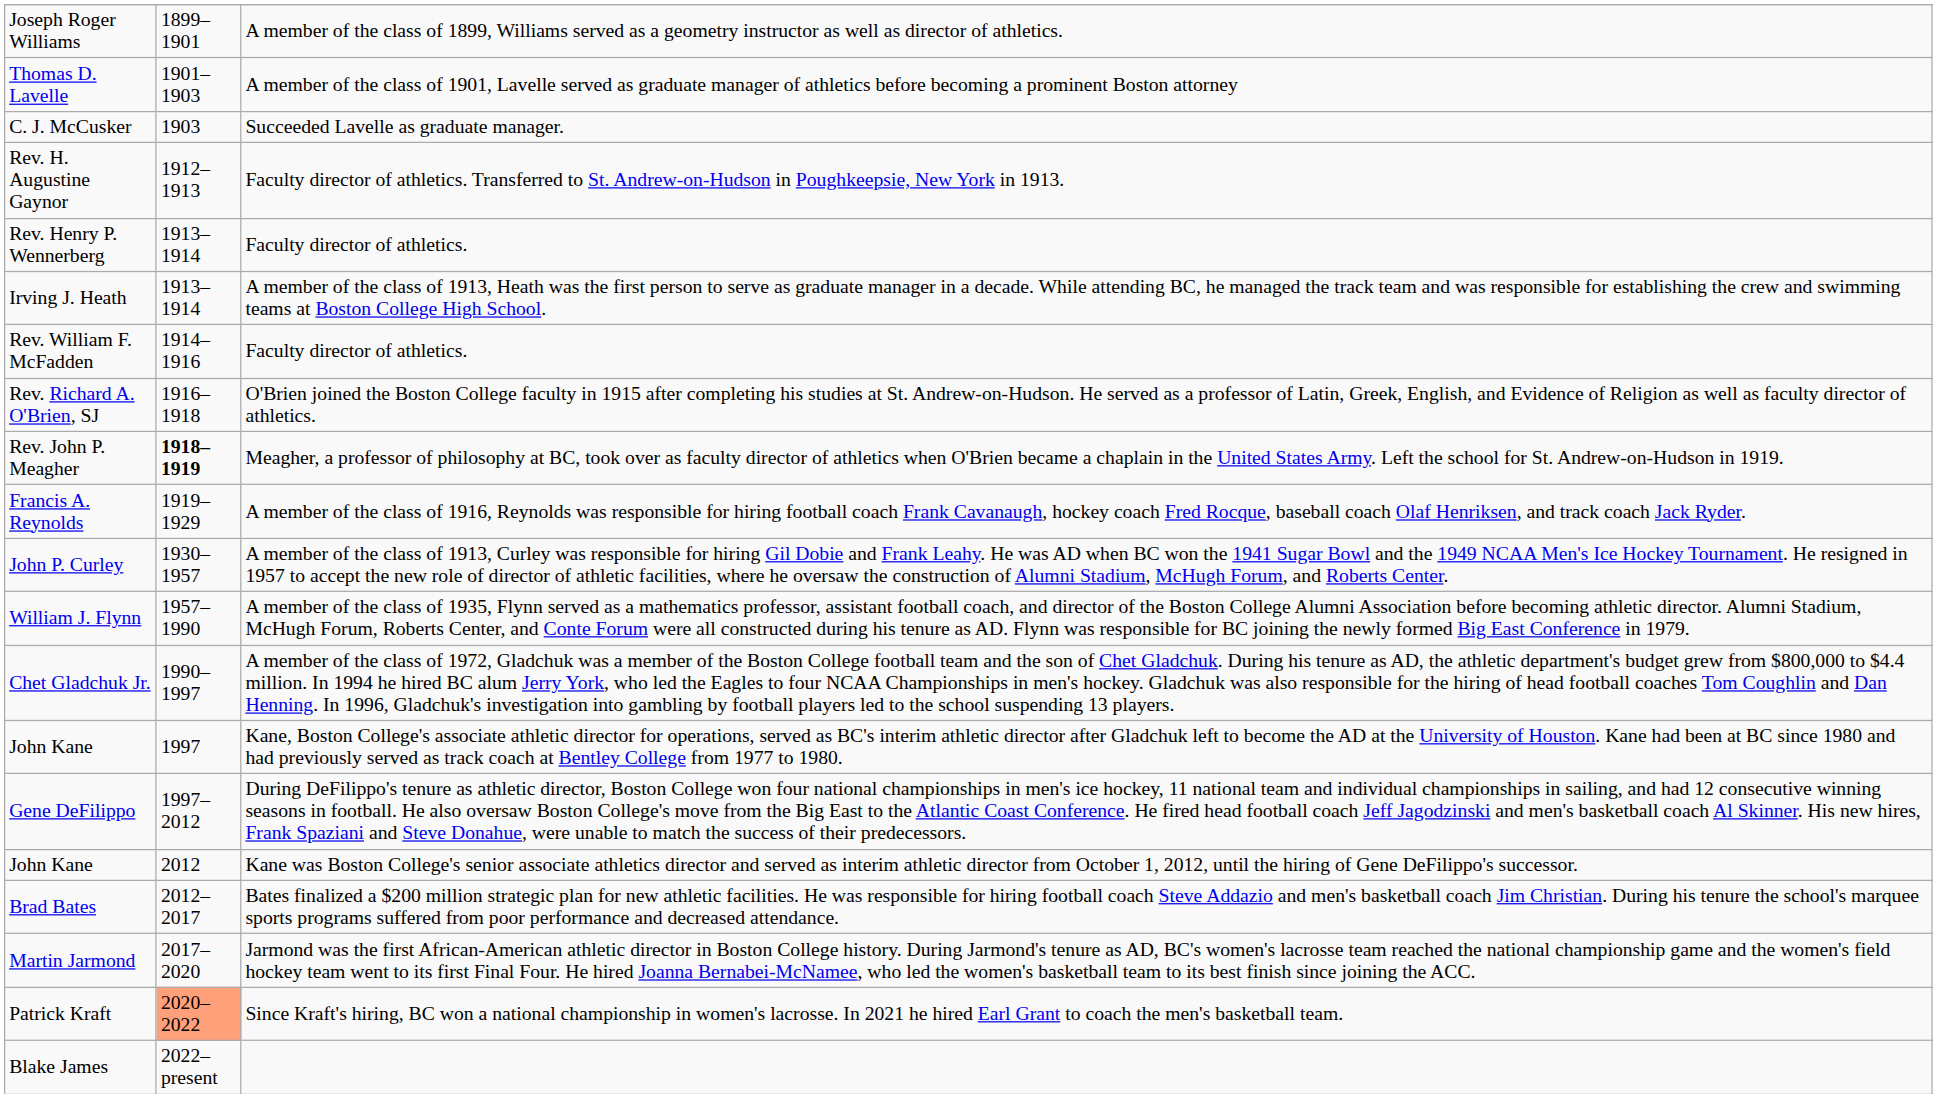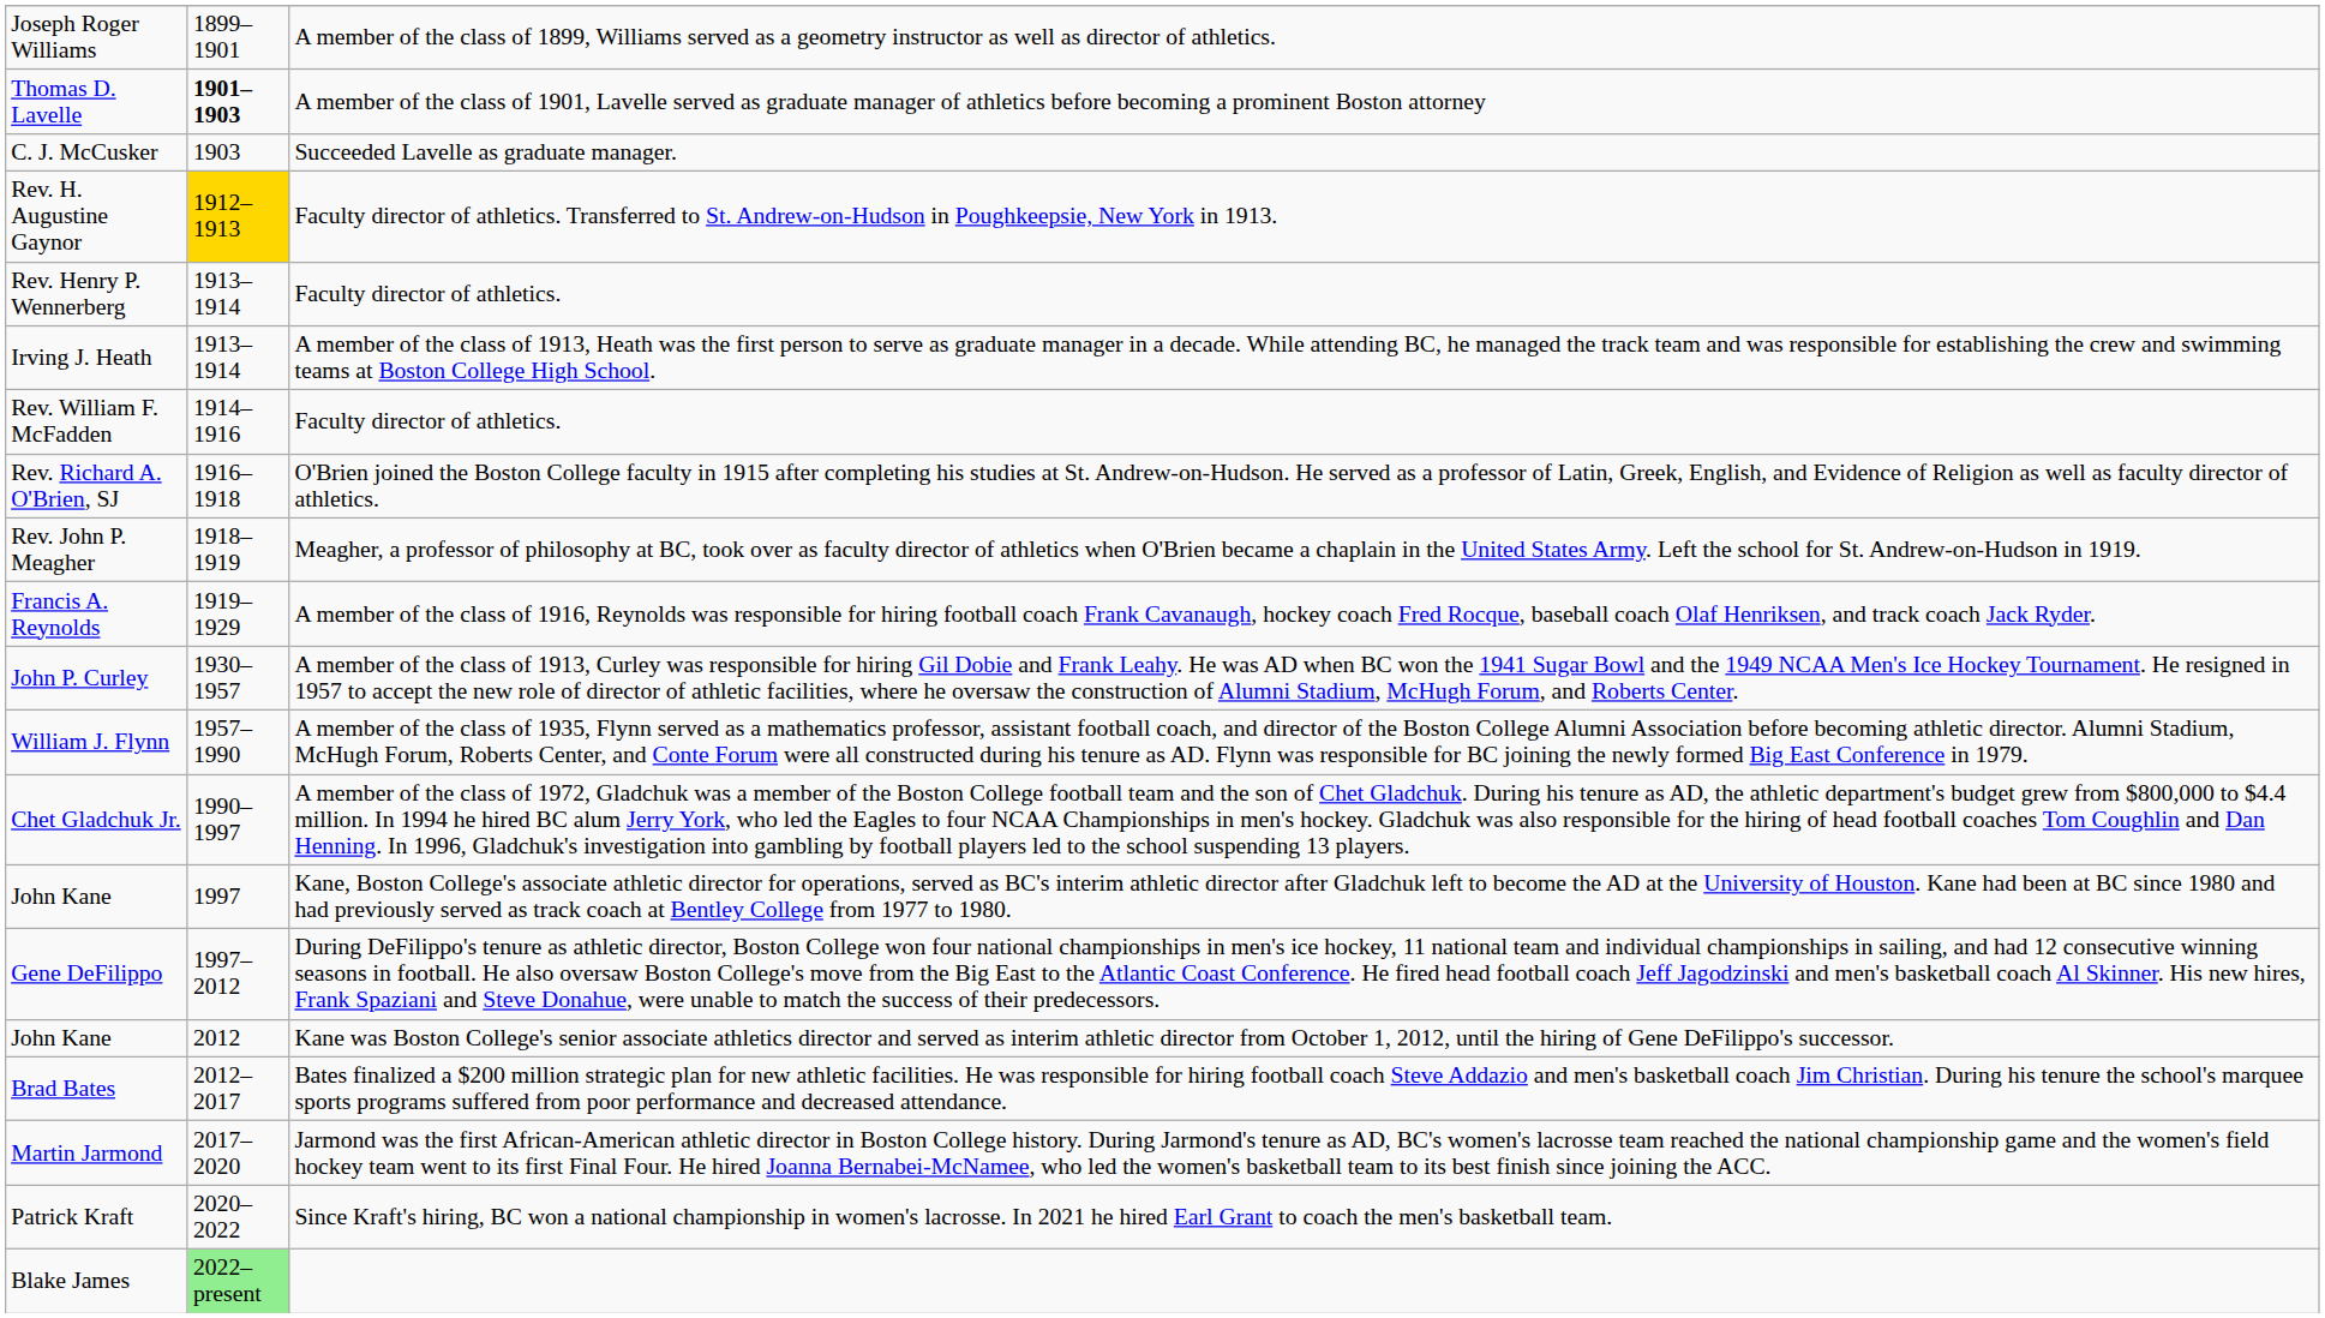Thomas D. Lavelle | column 2: normal -> bold
Rev. H. Augustine Gaynor | column 2: no background -> gold background
Rev. John P. Meagher | column 2: bold -> normal
Patrick Kraft | column 2: lightsalmon background -> no background
Blake James | column 2: no background -> lightgreen background
